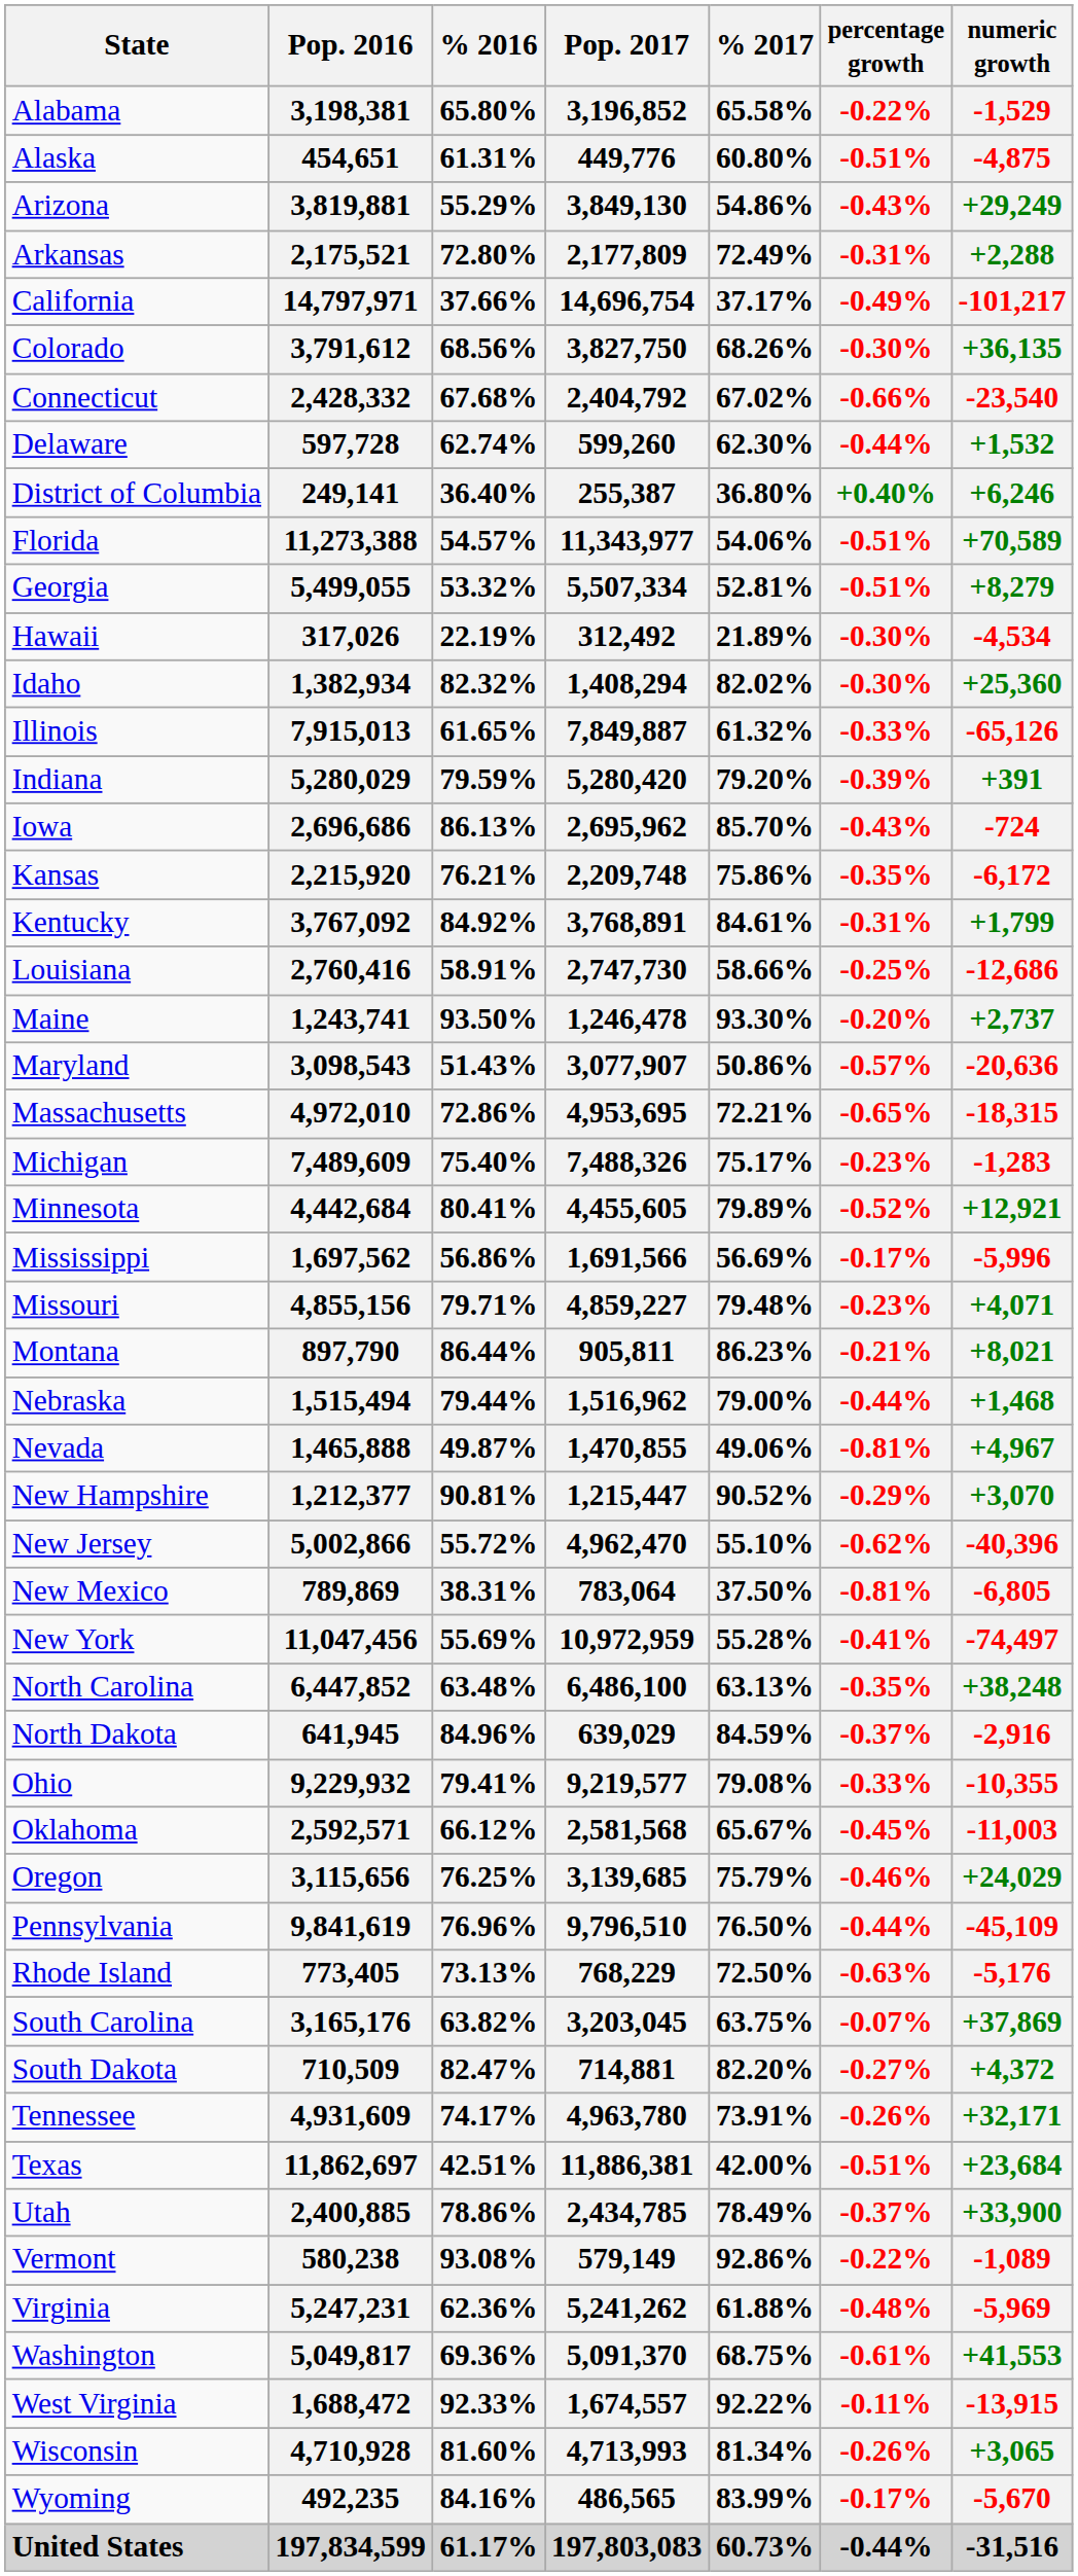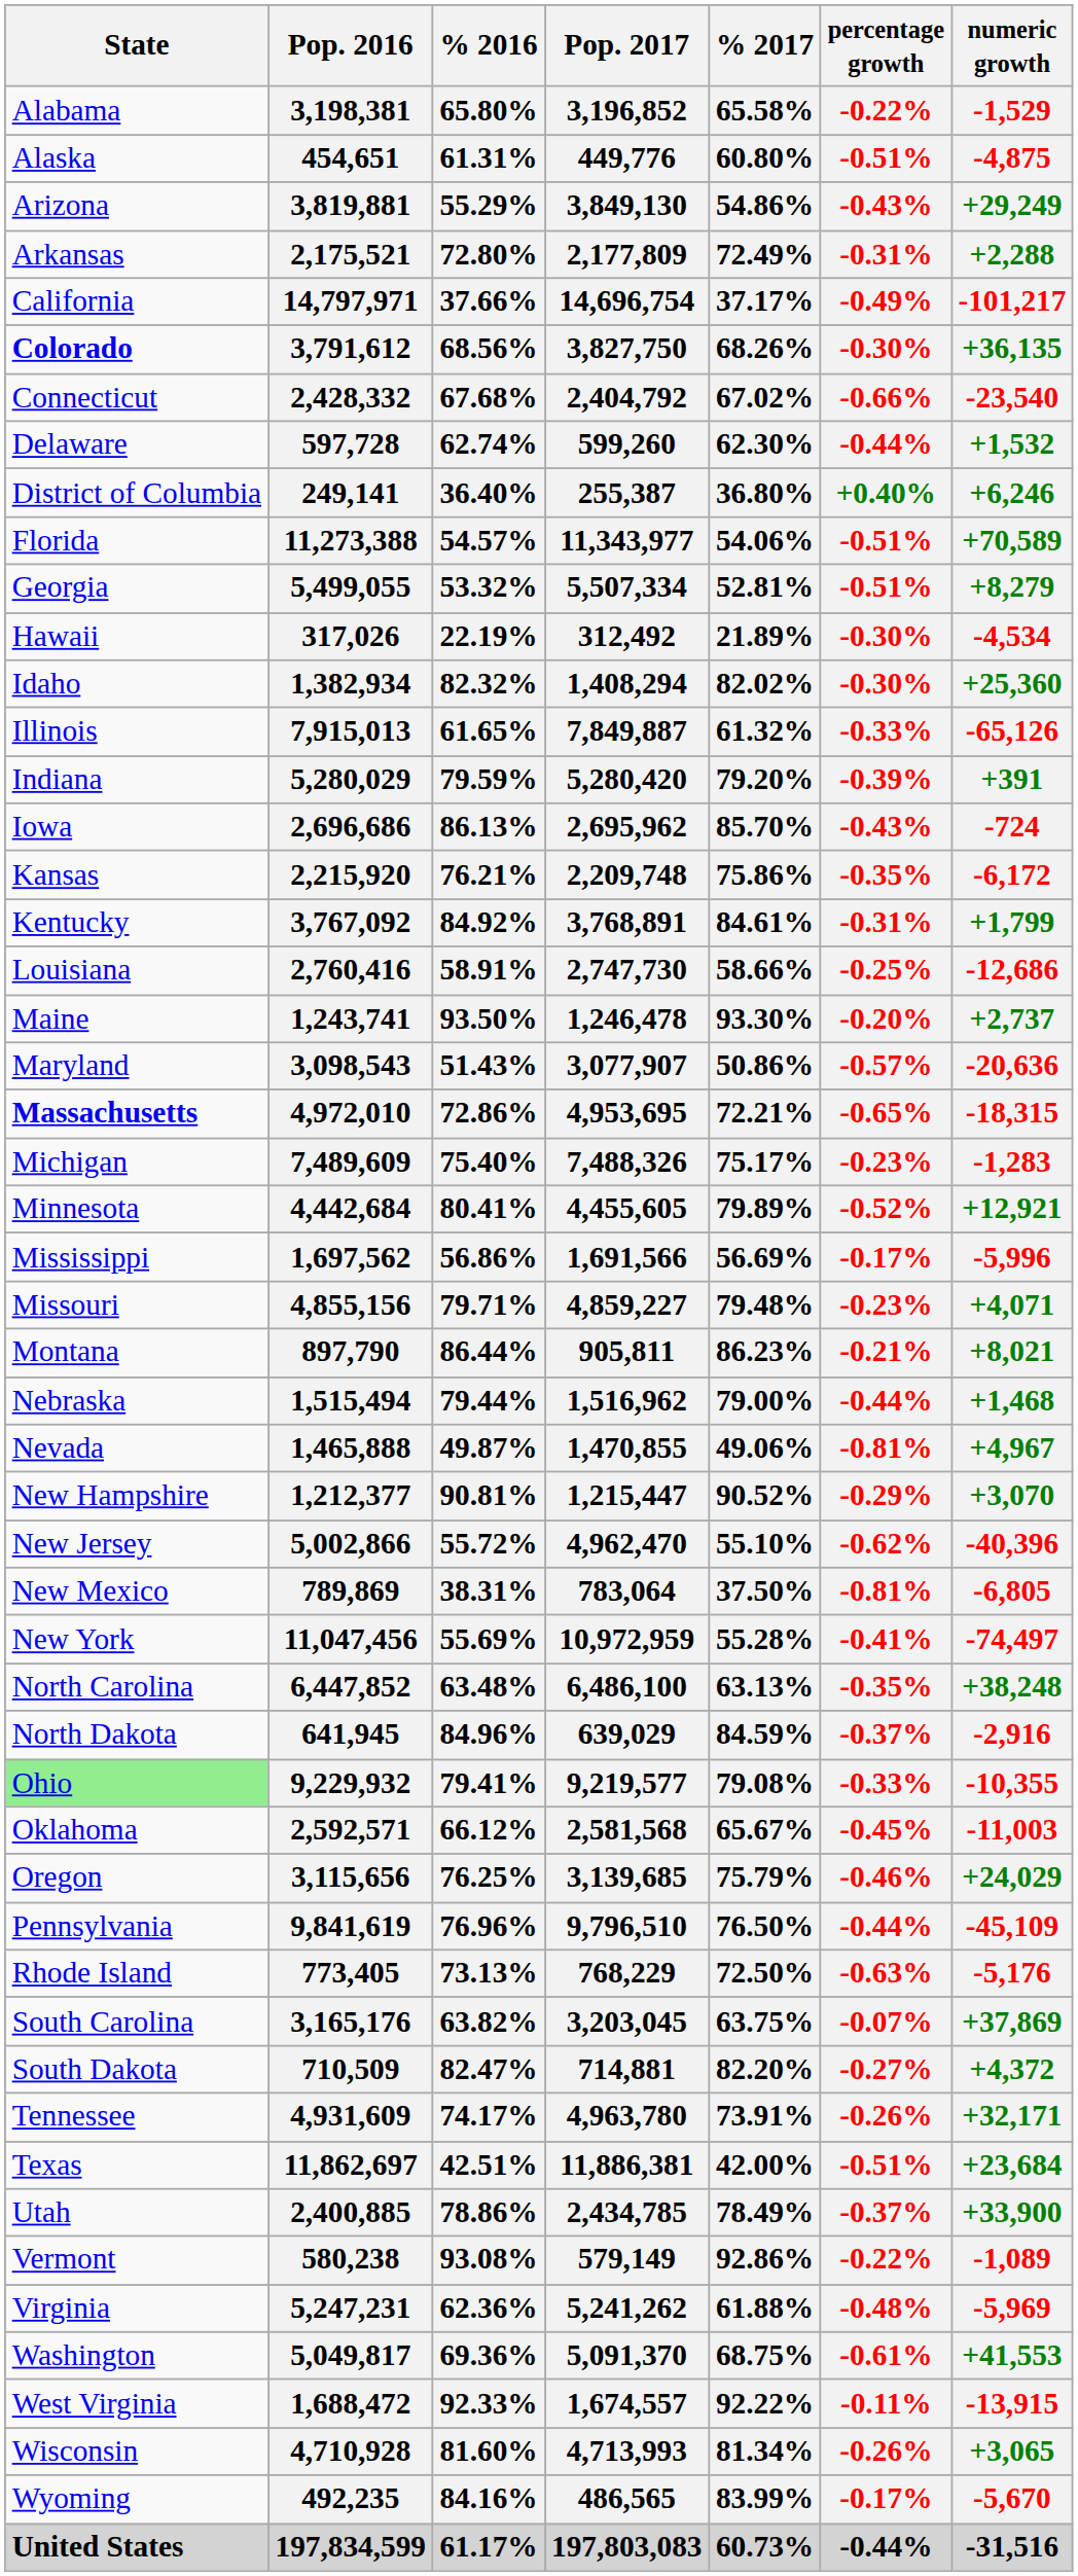3,791,612 | State: normal -> bold
4,972,010 | State: normal -> bold
9,229,932 | State: no background -> lightgreen background
